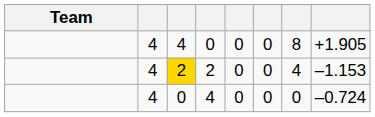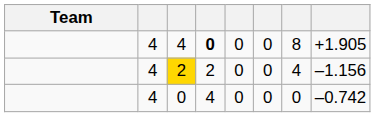row 2 | column 4: normal -> bold
row 3 | column 8: –1.153 -> –1.156
row 4 | column 8: –0.724 -> –0.742
